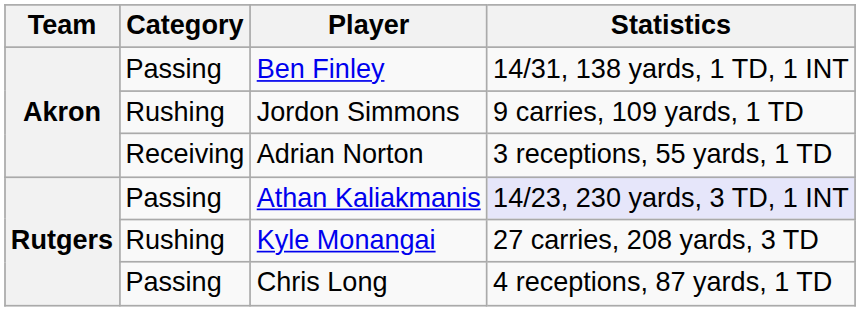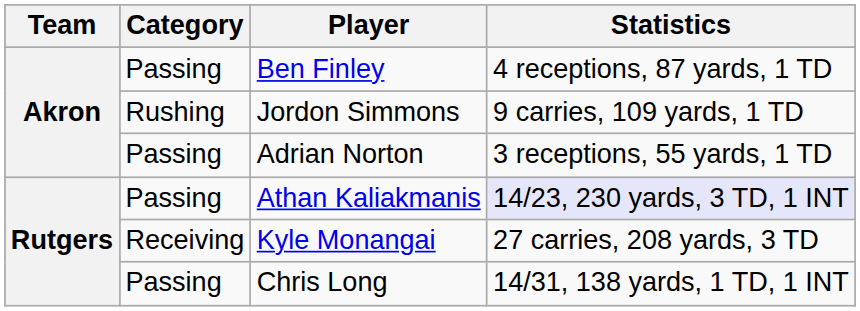Ben Finley | Statistics: 14/31, 138 yards, 1 TD, 1 INT -> 4 receptions, 87 yards, 1 TD
Adrian Norton | Category: Receiving -> Passing
Kyle Monangai | Category: Rushing -> Receiving
Chris Long | Statistics: 4 receptions, 87 yards, 1 TD -> 14/31, 138 yards, 1 TD, 1 INT
